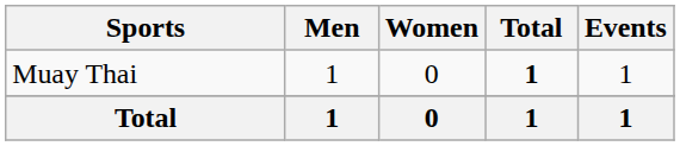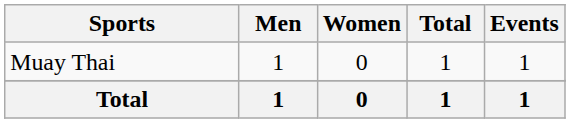Muay Thai | Total: bold -> normal
